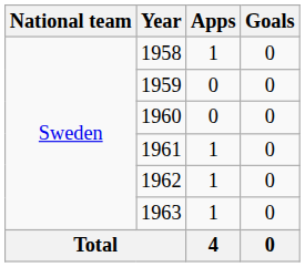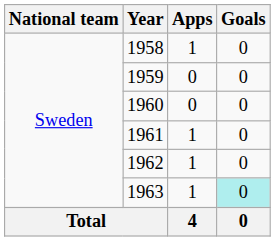1963 | Goals: no background -> paleturquoise background
